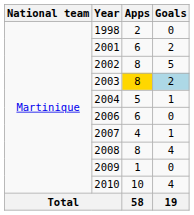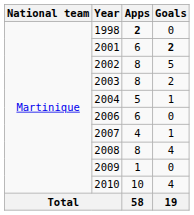1998 | Apps: normal -> bold
2001 | Goals: normal -> bold
2003 | Apps: gold background -> no background
2003 | Goals: lightblue background -> no background
